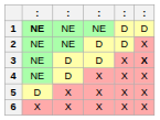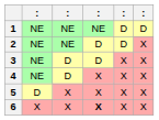1 | column 2: bold -> normal
3 | column 6: bold -> normal
6 | column 4: normal -> bold
